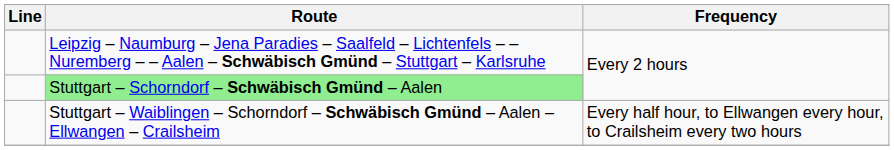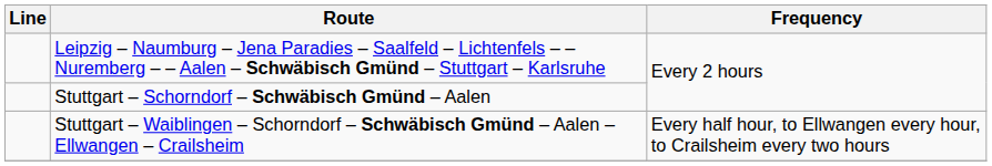Stuttgart – Schorndorf – Schwäbisch Gmünd – Aalen | Route: lightgreen background -> no background
